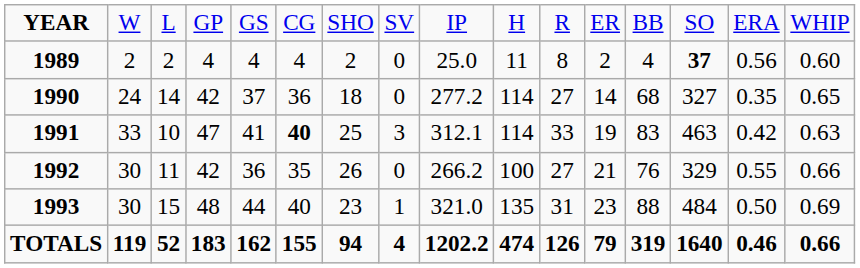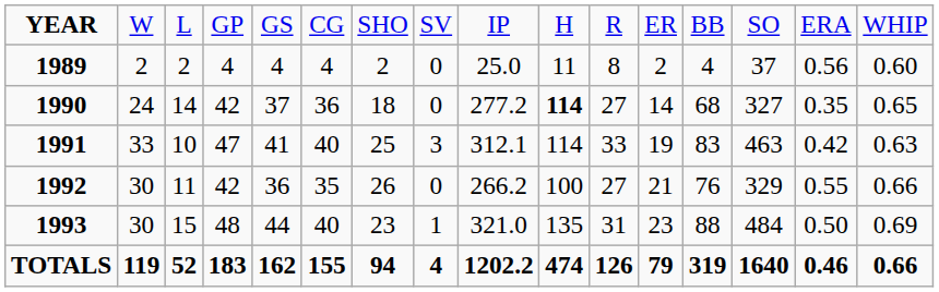1989 | column 14: bold -> normal
1990 | column 10: normal -> bold
1991 | column 6: bold -> normal
